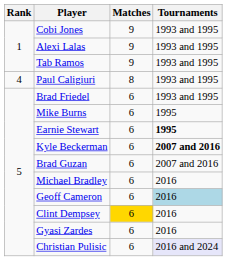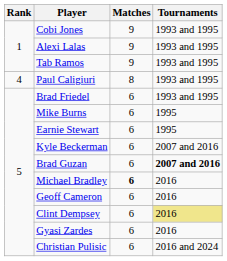Earnie Stewart | Tournaments: bold -> normal
Kyle Beckerman | Tournaments: bold -> normal
Brad Guzan | Tournaments: normal -> bold
Michael Bradley | Matches: normal -> bold
Geoff Cameron | Tournaments: lightblue background -> no background
Clint Dempsey | Matches: gold background -> no background
Clint Dempsey | Tournaments: no background -> khaki background
Christian Pulisic | Tournaments: lavender background -> no background
